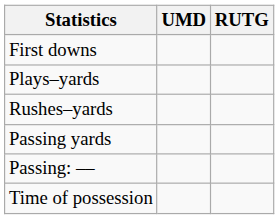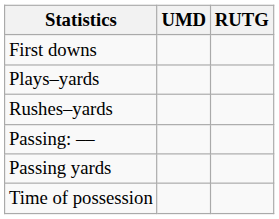rows swapped: Passing yards <-> Passing: ––
